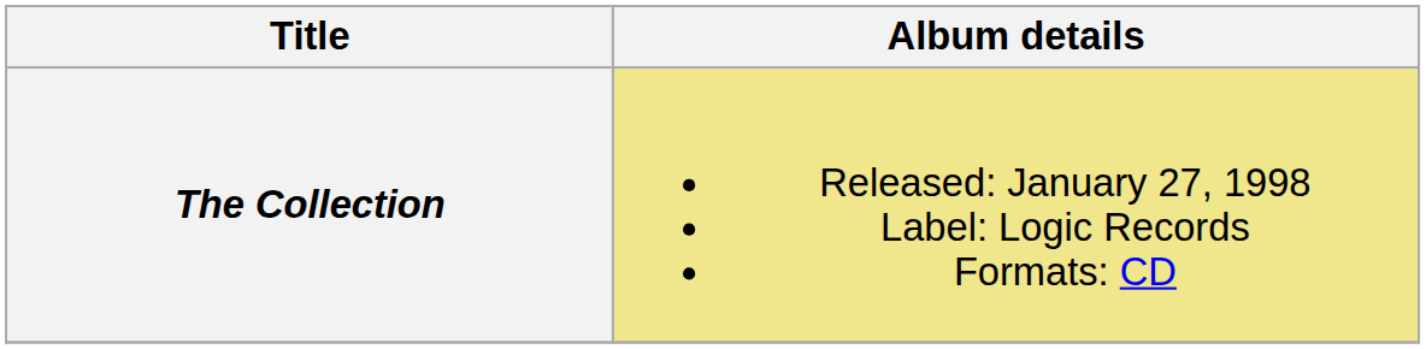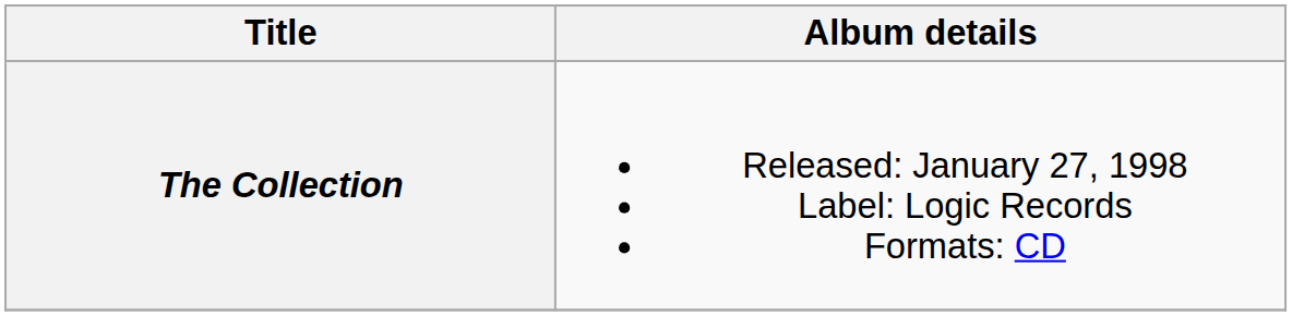The Collection | Album details: khaki background -> no background
